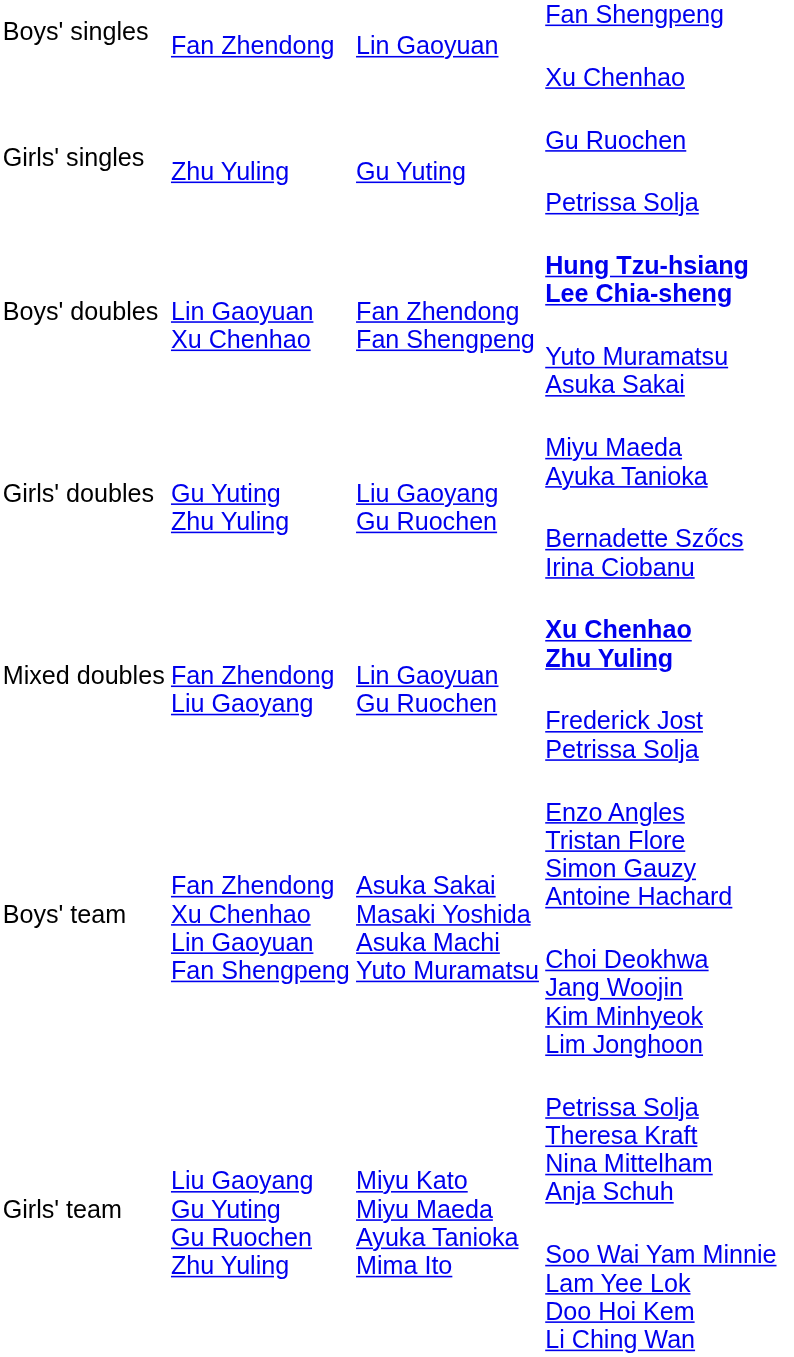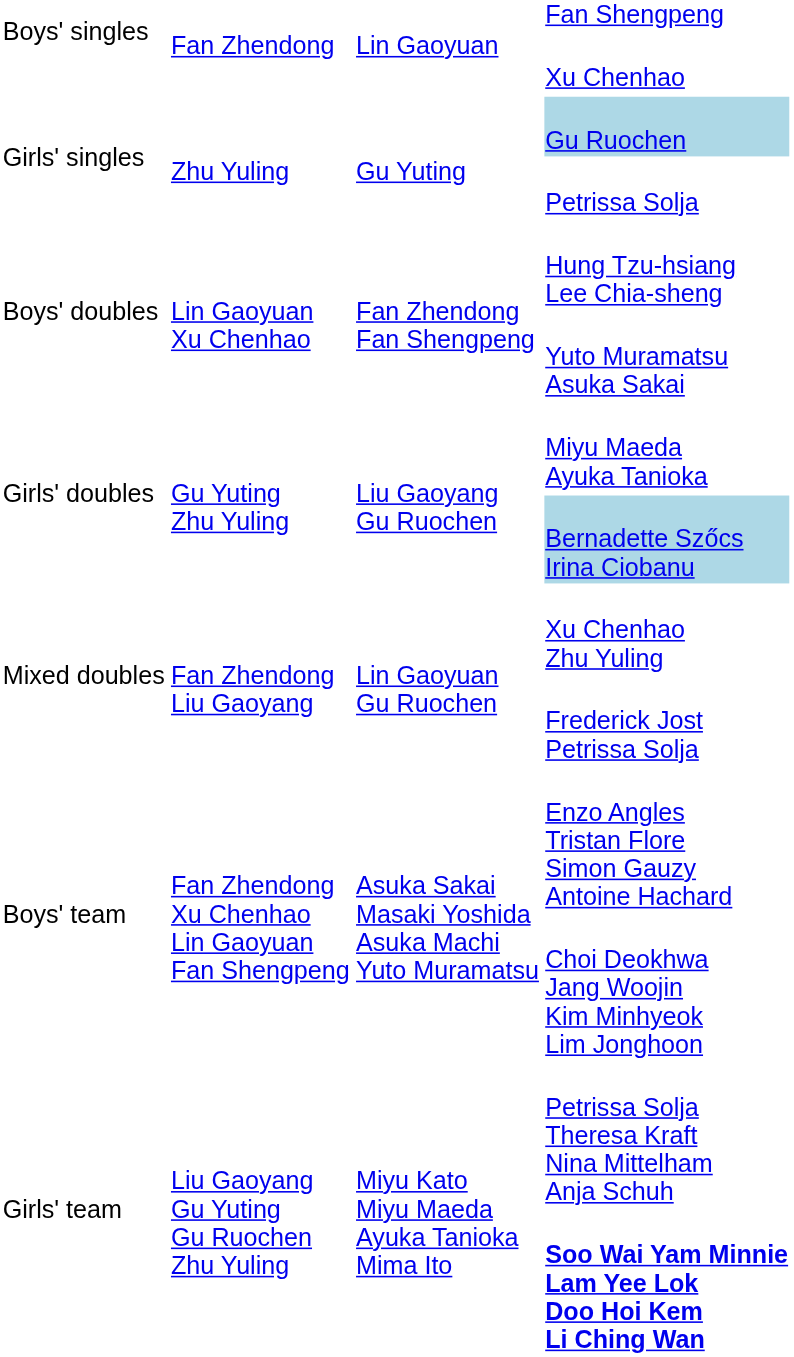Gu Ruochen | column 4: no background -> lightblue background
Hung Tzu-hsiang Lee Chia-sheng | column 4: bold -> normal
Bernadette Szőcs Irina Ciobanu | column 4: no background -> lightblue background
Xu Chenhao Zhu Yuling | column 4: bold -> normal
Soo Wai Yam Minnie Lam Yee Lok Doo Hoi Kem Li Ching Wan | column 4: normal -> bold
